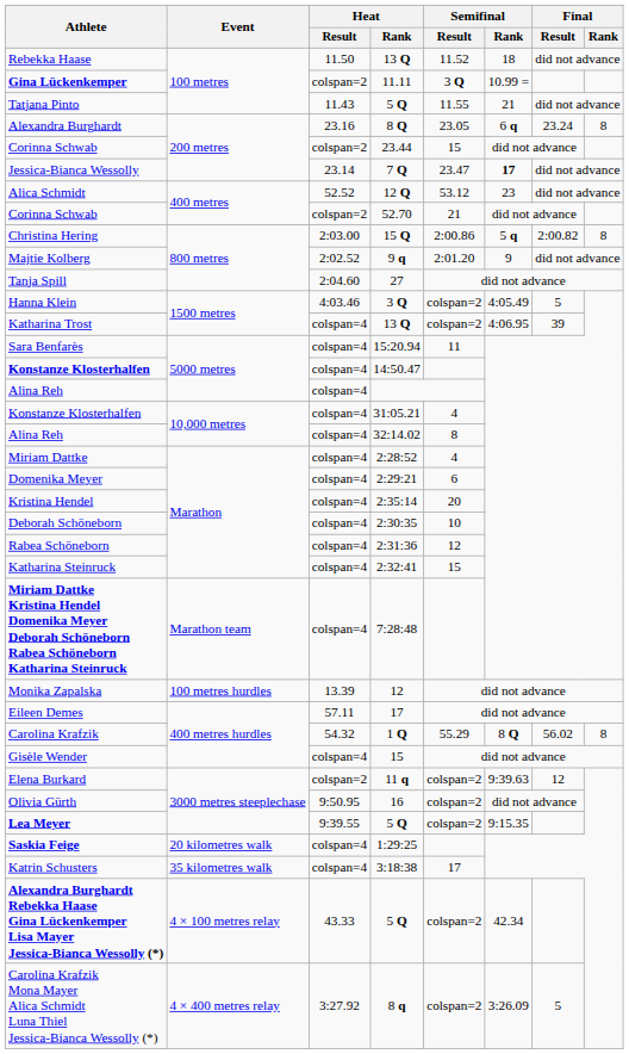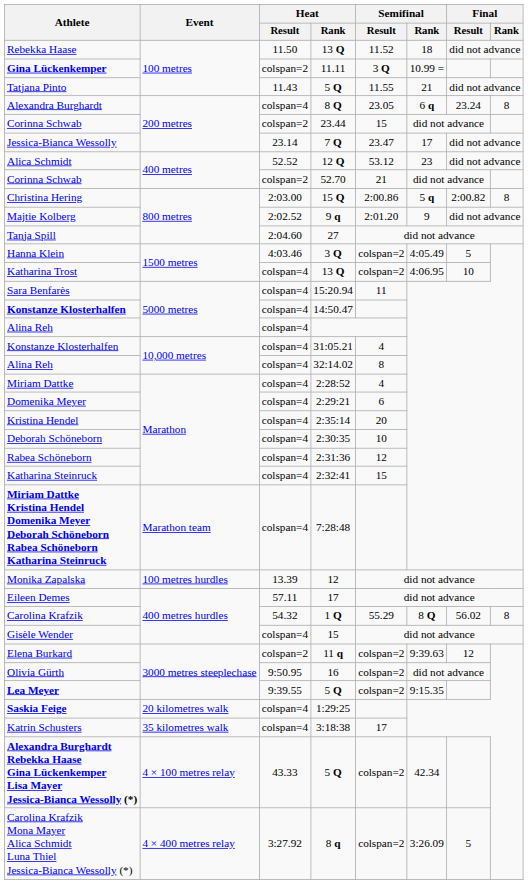Alexandra Burghardt | Heat / Result: 23.16 -> colspan=4
Jessica-Bianca Wessolly | Semifinal / Rank: bold -> normal
Katharina Trost | Final / Result: 39 -> 10
